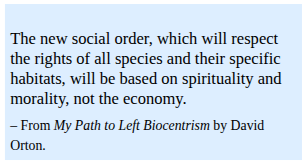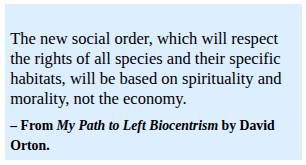row 2 | column 1: normal -> bold
